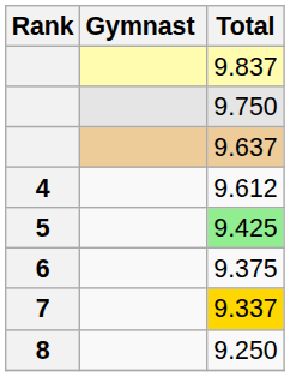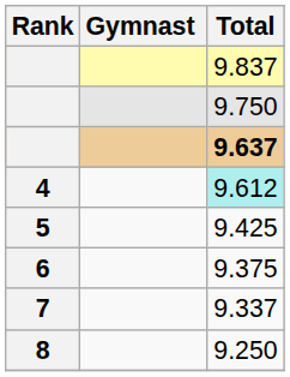9.637 | Total: normal -> bold
9.612 | Total: no background -> paleturquoise background
9.425 | Total: lightgreen background -> no background
9.337 | Total: gold background -> no background
